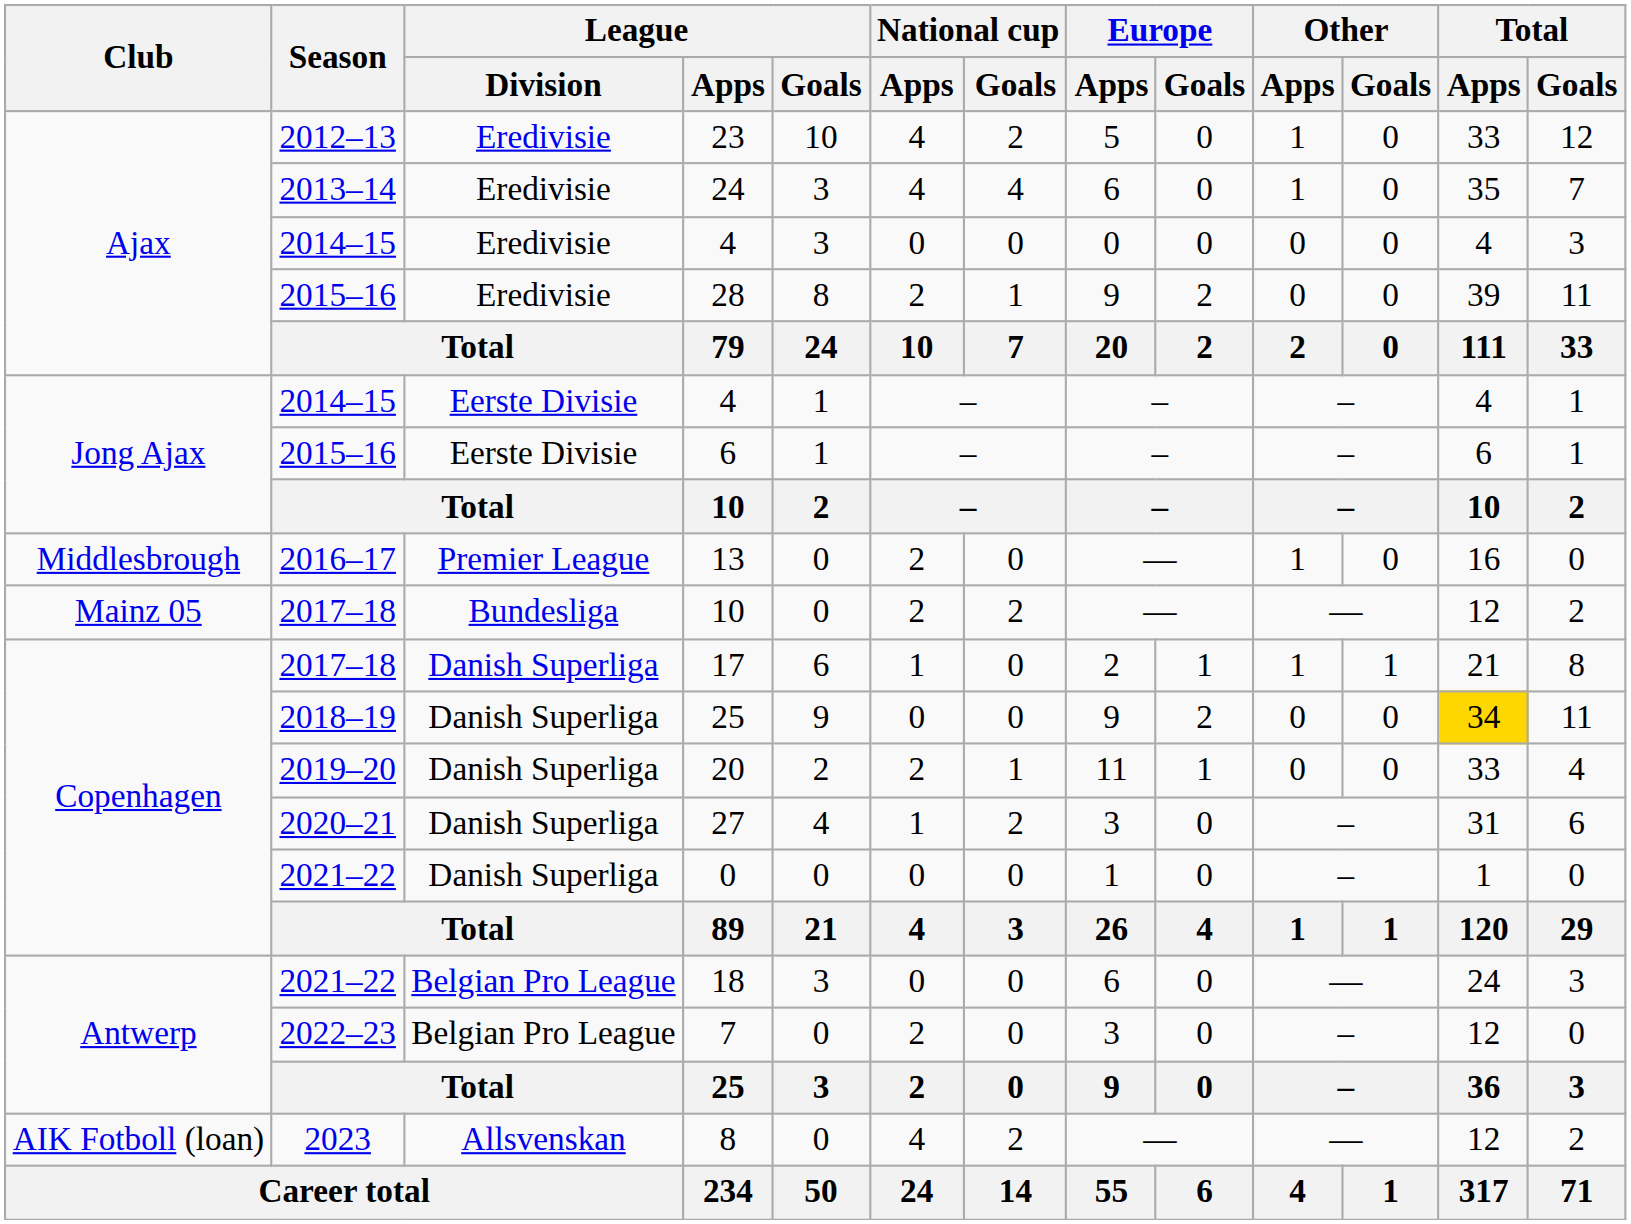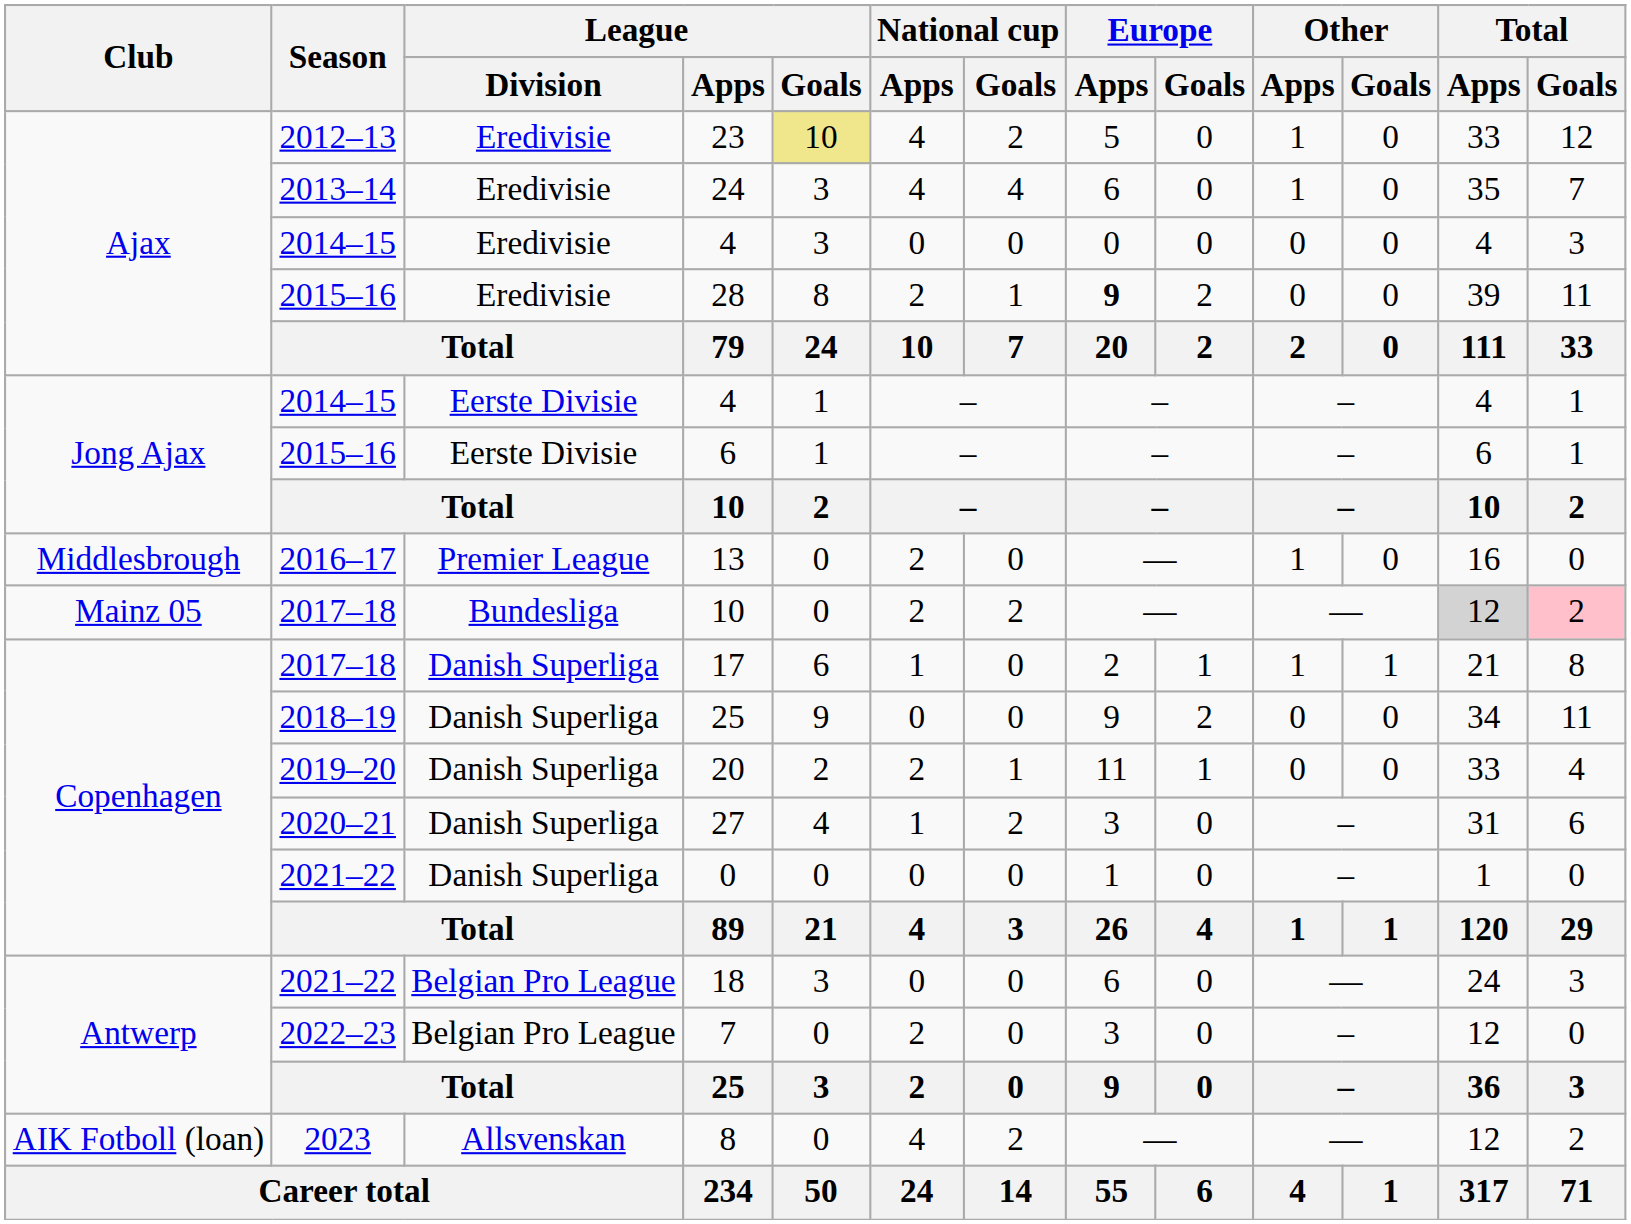23 | League / Goals: no background -> khaki background
28 | Europe / Apps: normal -> bold
Mainz 05 / 10 | Total / Apps: no background -> lightgrey background
Mainz 05 / 10 | Total / Goals: no background -> pink background
Copenhagen / 25 | Total / Apps: gold background -> no background
